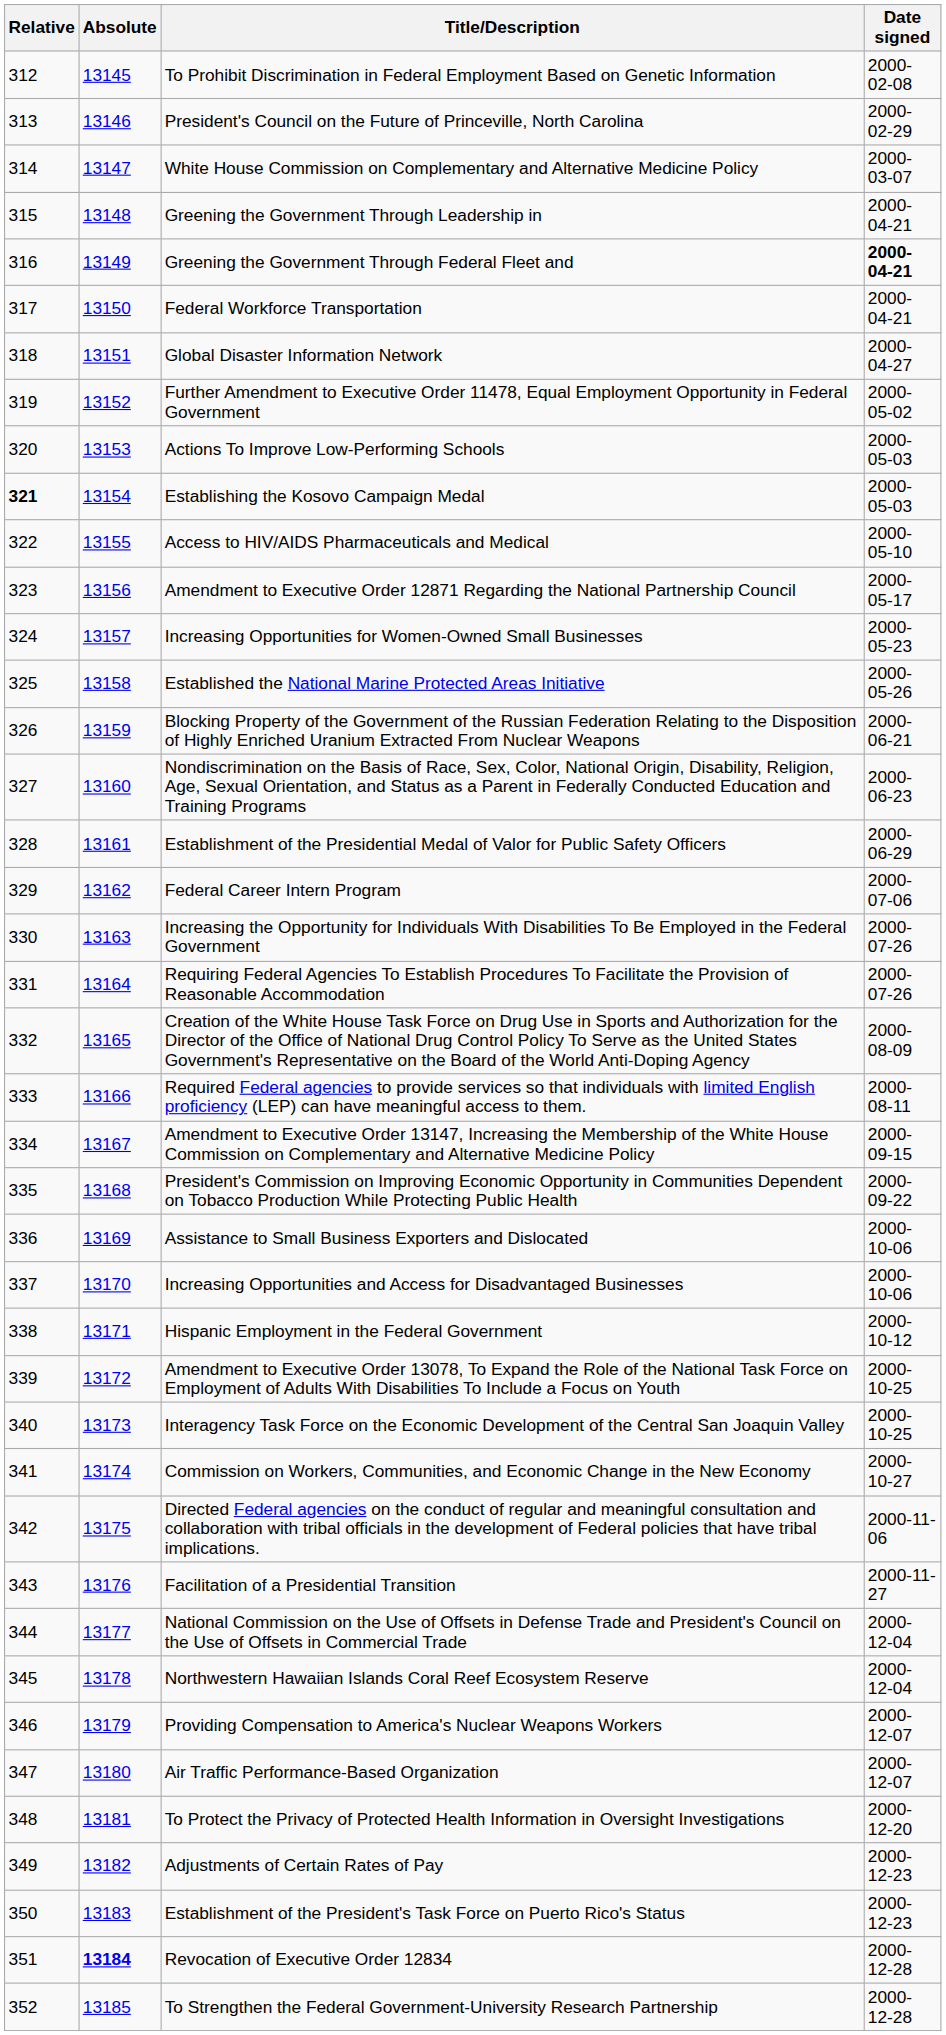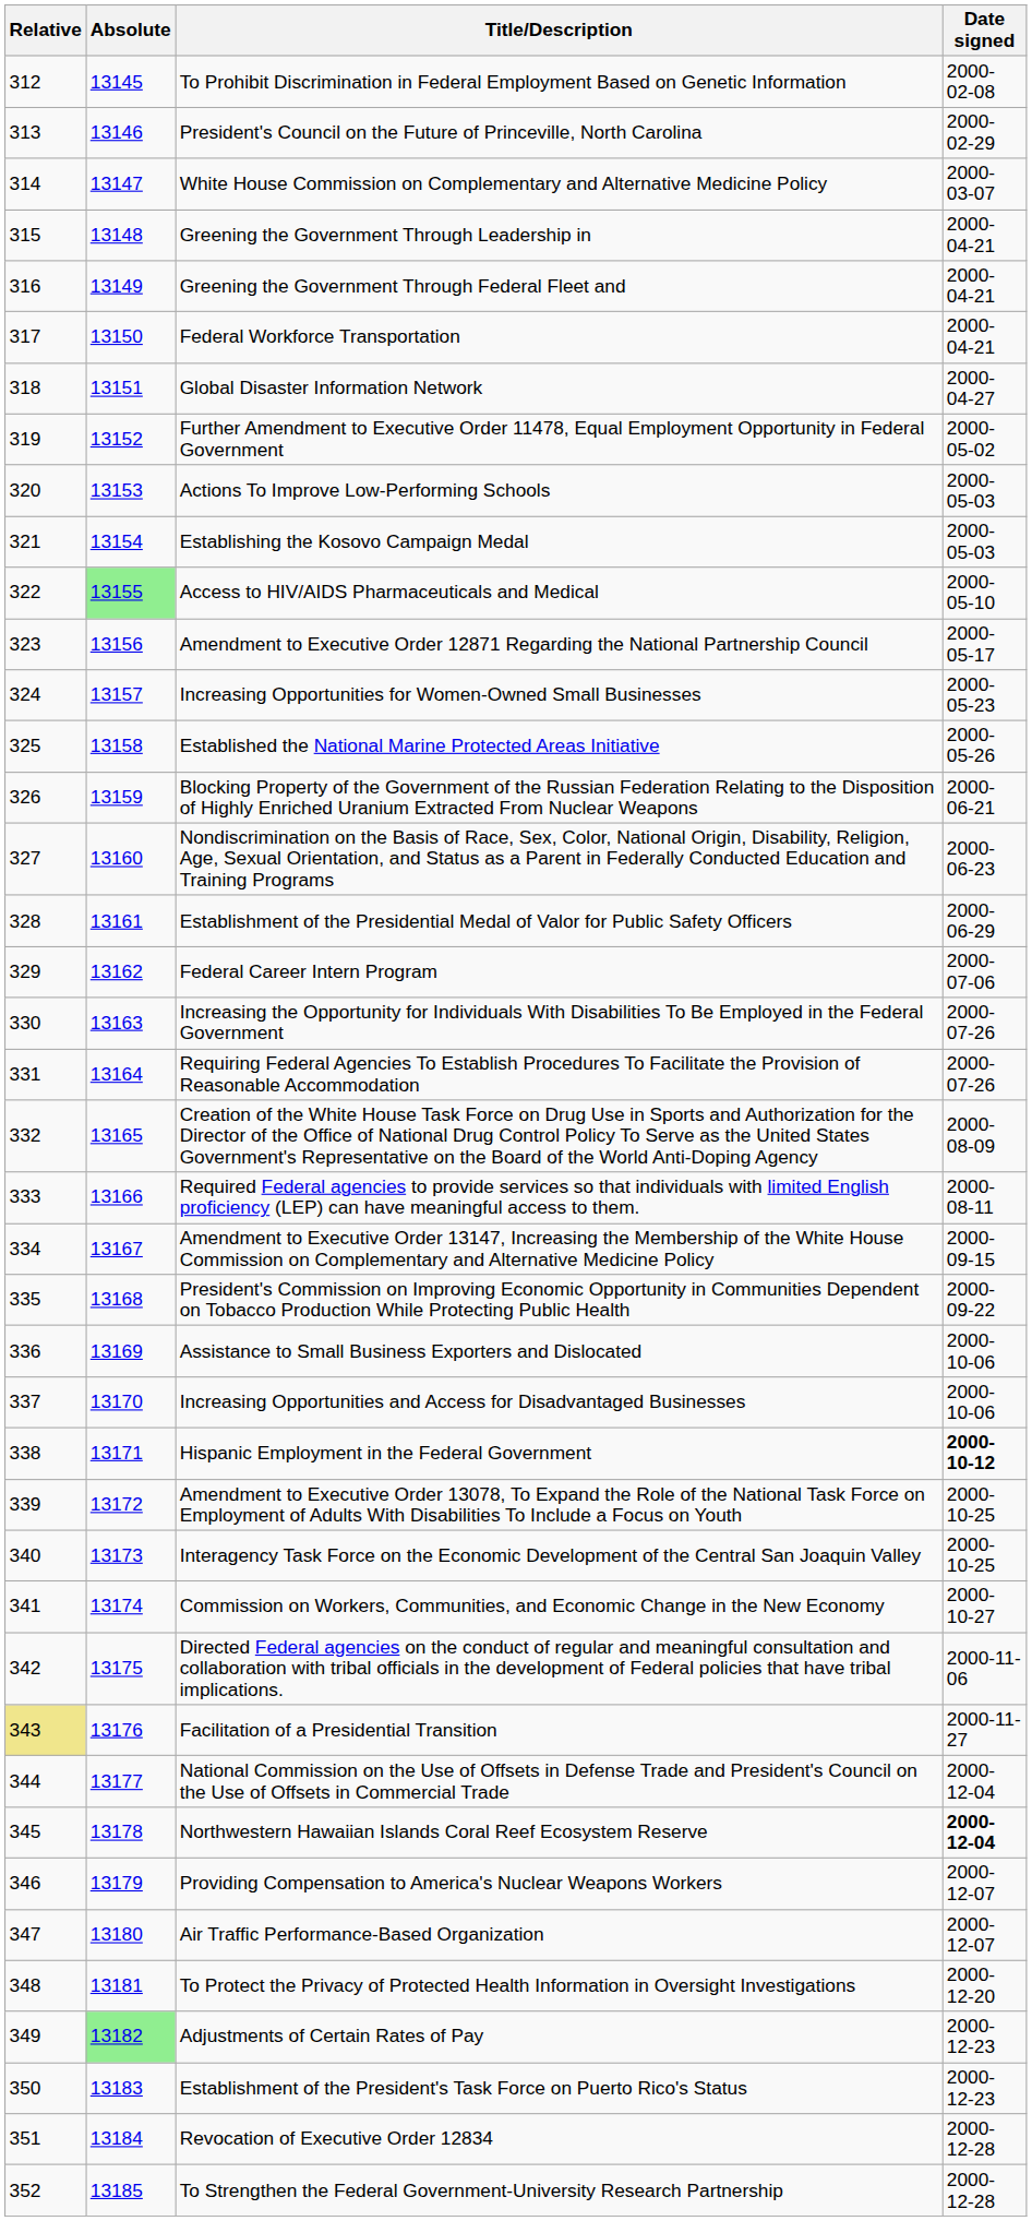Greening the Government Through Federal Fleet and | Date signed: bold -> normal
Establishing the Kosovo Campaign Medal | Relative: bold -> normal
Access to HIV/AIDS Pharmaceuticals and Medical | Absolute: no background -> lightgreen background
Hispanic Employment in the Federal Government | Date signed: normal -> bold
Facilitation of a Presidential Transition | Relative: no background -> khaki background
Northwestern Hawaiian Islands Coral Reef Ecosystem Reserve | Date signed: normal -> bold
Adjustments of Certain Rates of Pay | Absolute: no background -> lightgreen background
Revocation of Executive Order 12834 | Absolute: bold -> normal
